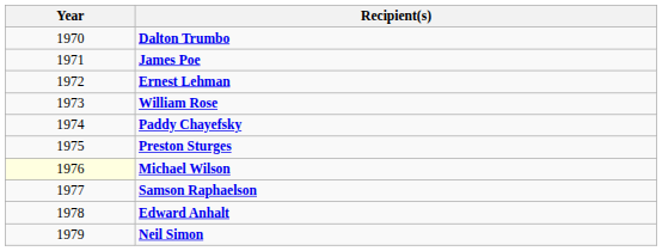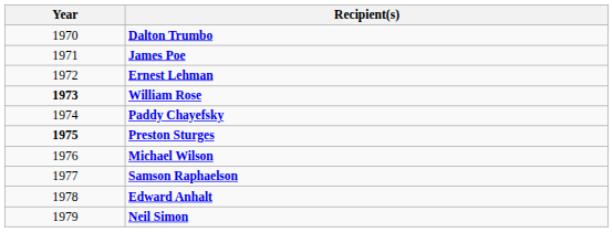William Rose | Year: normal -> bold
Preston Sturges | Year: normal -> bold
Michael Wilson | Year: lightyellow background -> no background
